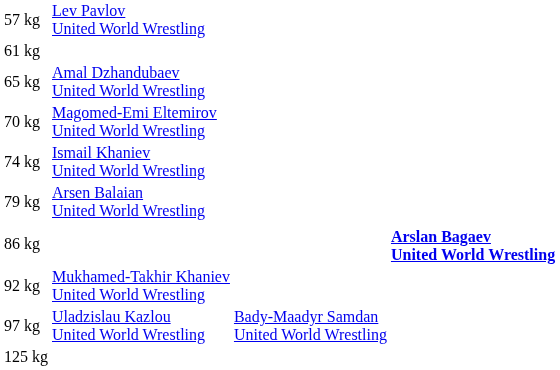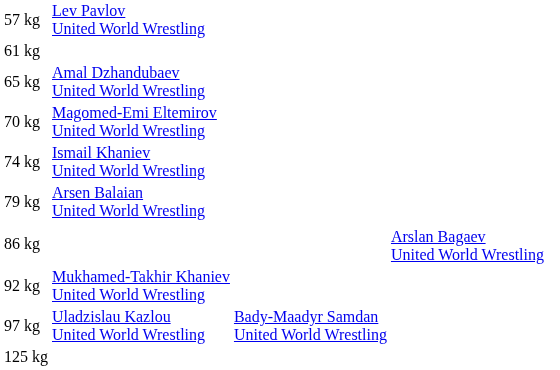86 kg / Arslan Bagaev United World Wrestling | column 4: bold -> normal
